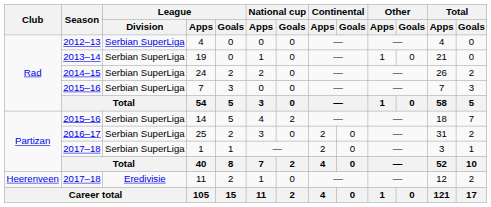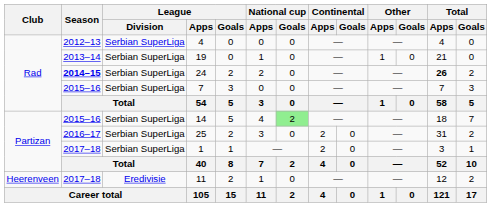24 | Season: normal -> bold
24 | Total / Apps: normal -> bold
14 | National cup / Goals: no background -> lightgreen background
